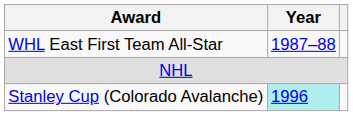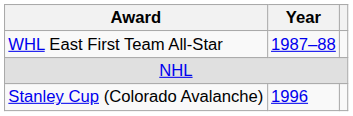Stanley Cup (Colorado Avalanche) | Year: paleturquoise background -> no background
